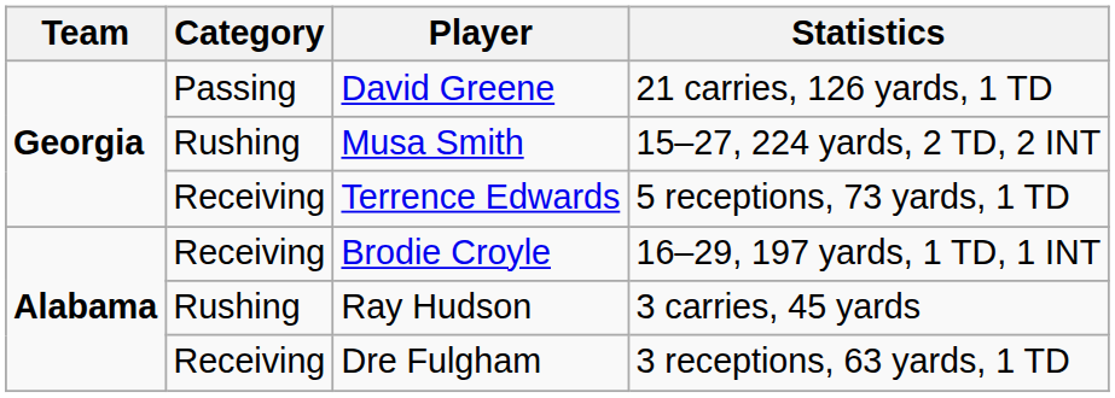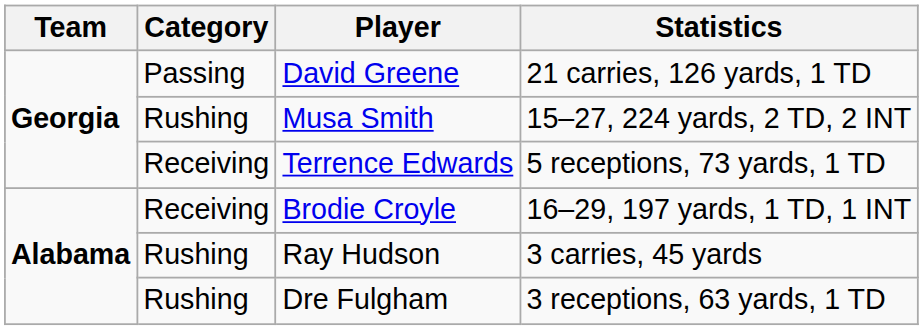Dre Fulgham | Category: Receiving -> Rushing
